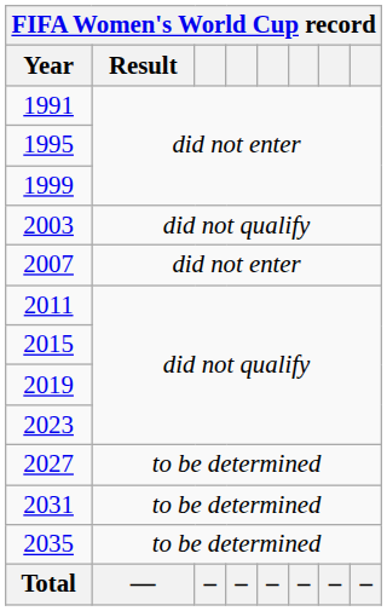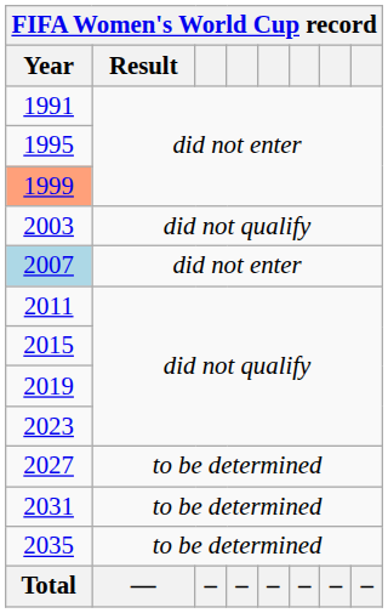1999 | Year: no background -> lightsalmon background
2007 | Year: no background -> lightblue background
